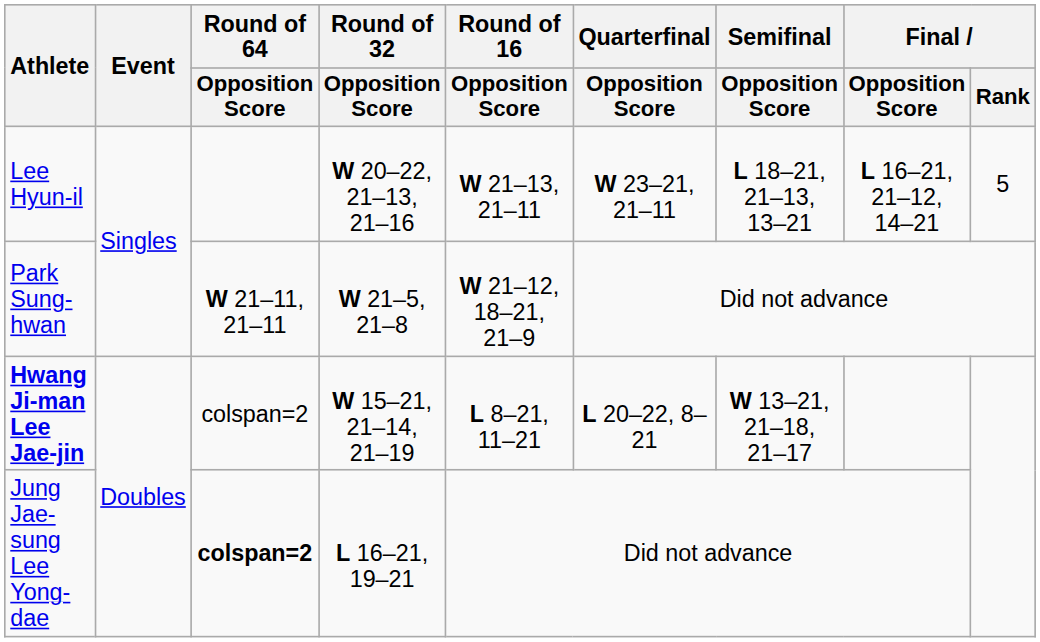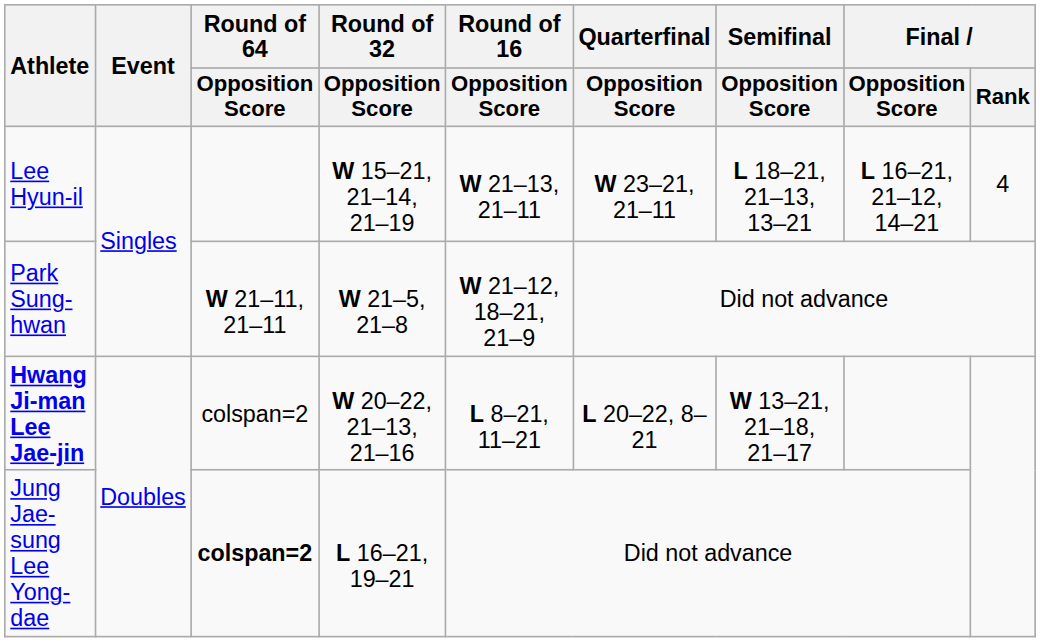Lee Hyun-il | Round of 32 / Opposition Score: W 20–22, 21–13, 21–16 -> W 15–21, 21–14, 21–19
Lee Hyun-il | Final / Rank: 5 -> 4
Hwang Ji-man Lee Jae-jin | Round of 32 / Opposition Score: W 15–21, 21–14, 21–19 -> W 20–22, 21–13, 21–16
